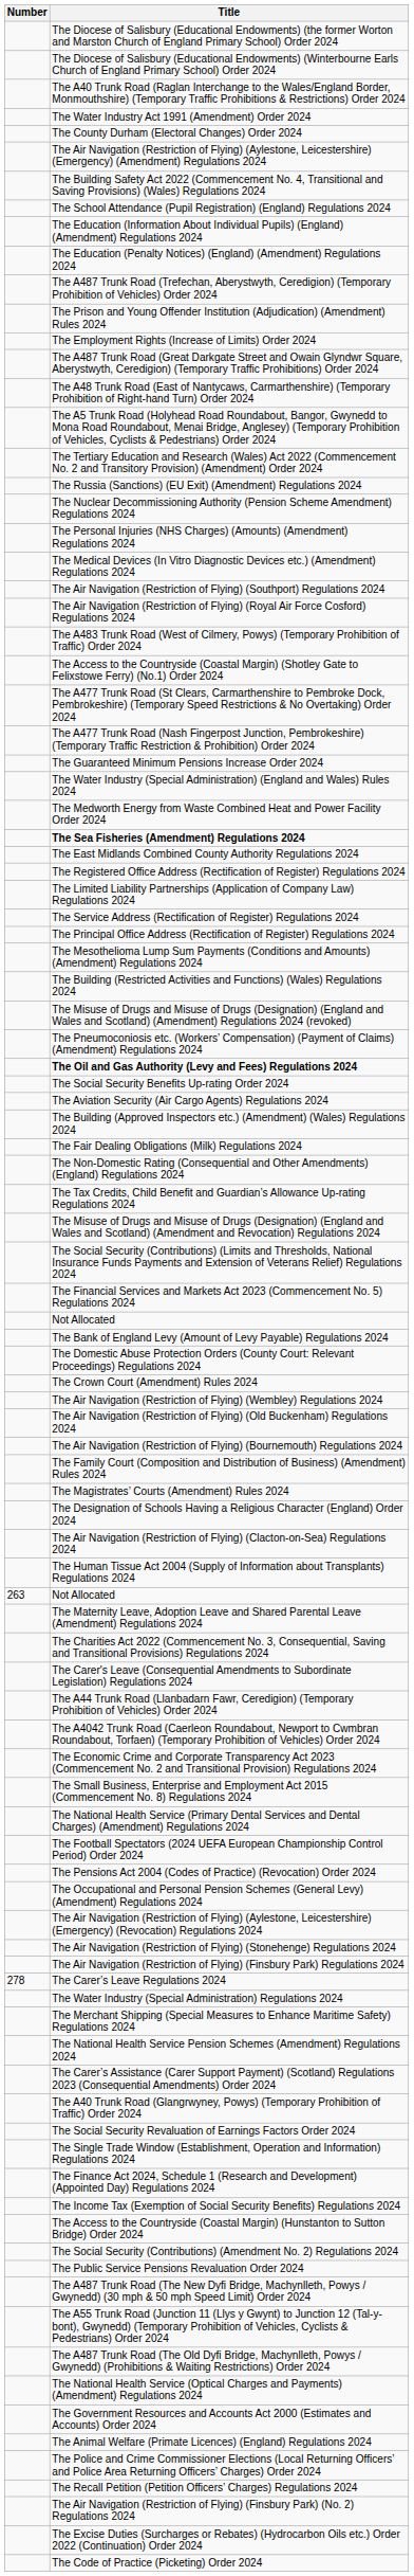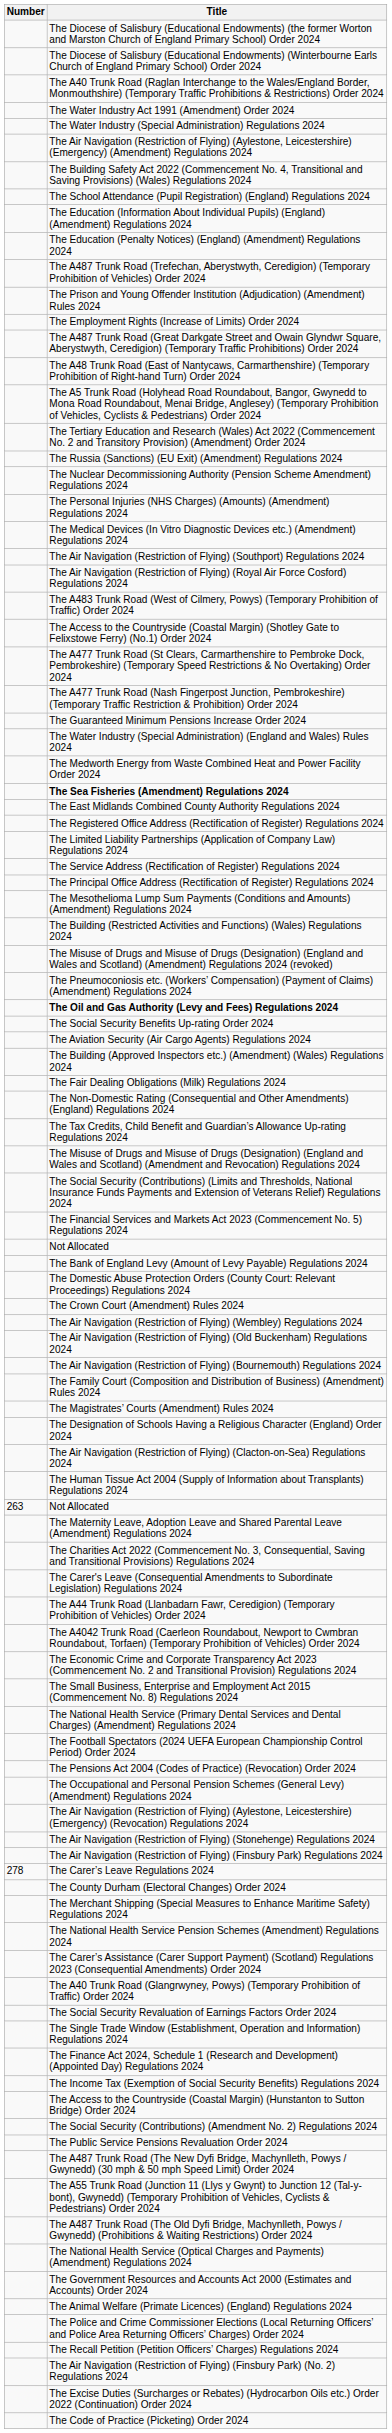row 6 | Title: The County Durham (Electoral Changes) Order 2024 -> The Water Industry (Special Administration) Regulations 2024
row 80 | Title: The Water Industry (Special Administration) Regulations 2024 -> The County Durham (Electoral Changes) Order 2024
